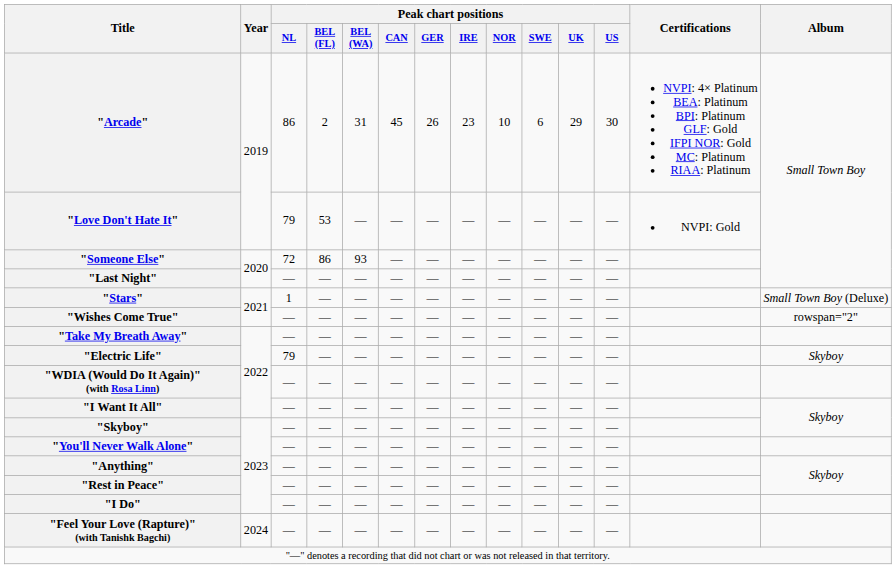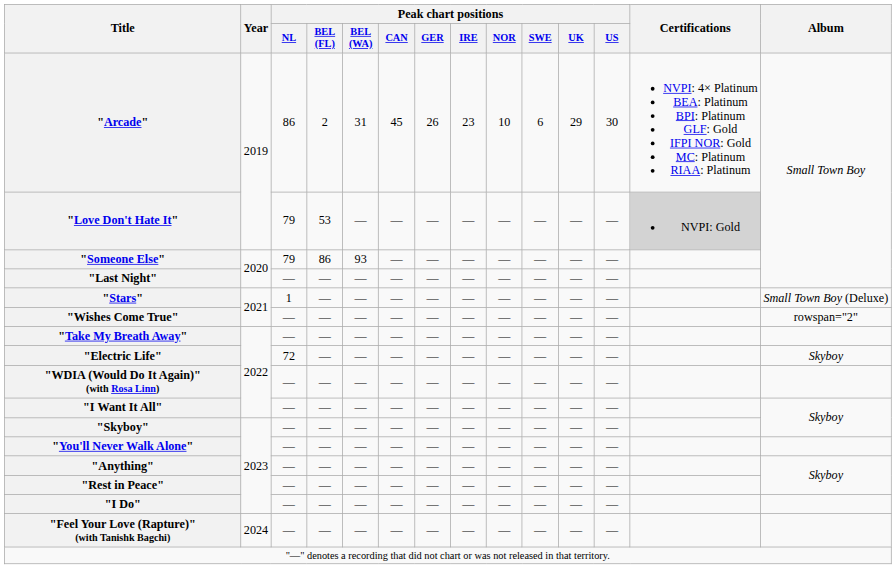"Love Don't Hate It" | Certifications: no background -> lightgrey background
"Someone Else" | Peak chart positions / NL: 72 -> 79
"Electric Life" | Peak chart positions / NL: 79 -> 72
